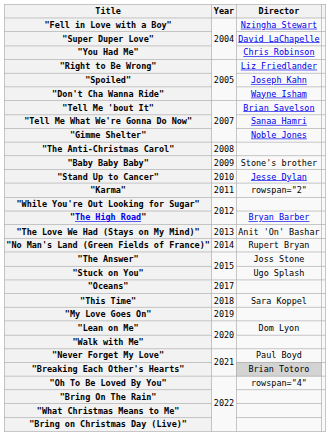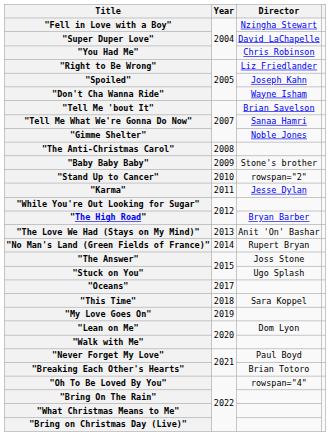"Stand Up to Cancer" | Director: Jesse Dylan -> rowspan="2"
"Karma" | Director: rowspan="2" -> Jesse Dylan
"Breaking Each Other's Hearts" | Director: lightgrey background -> no background
